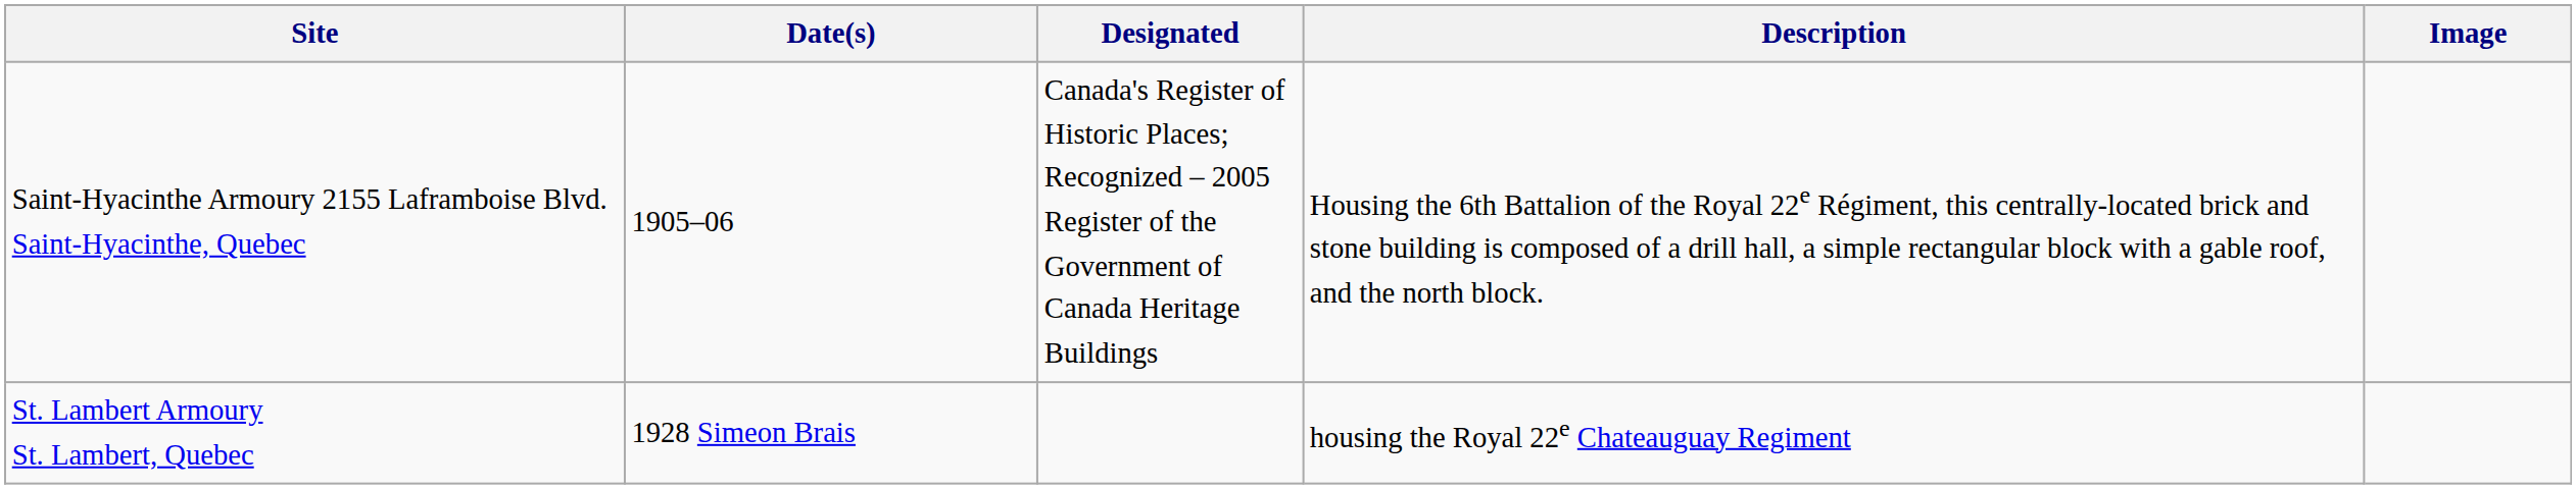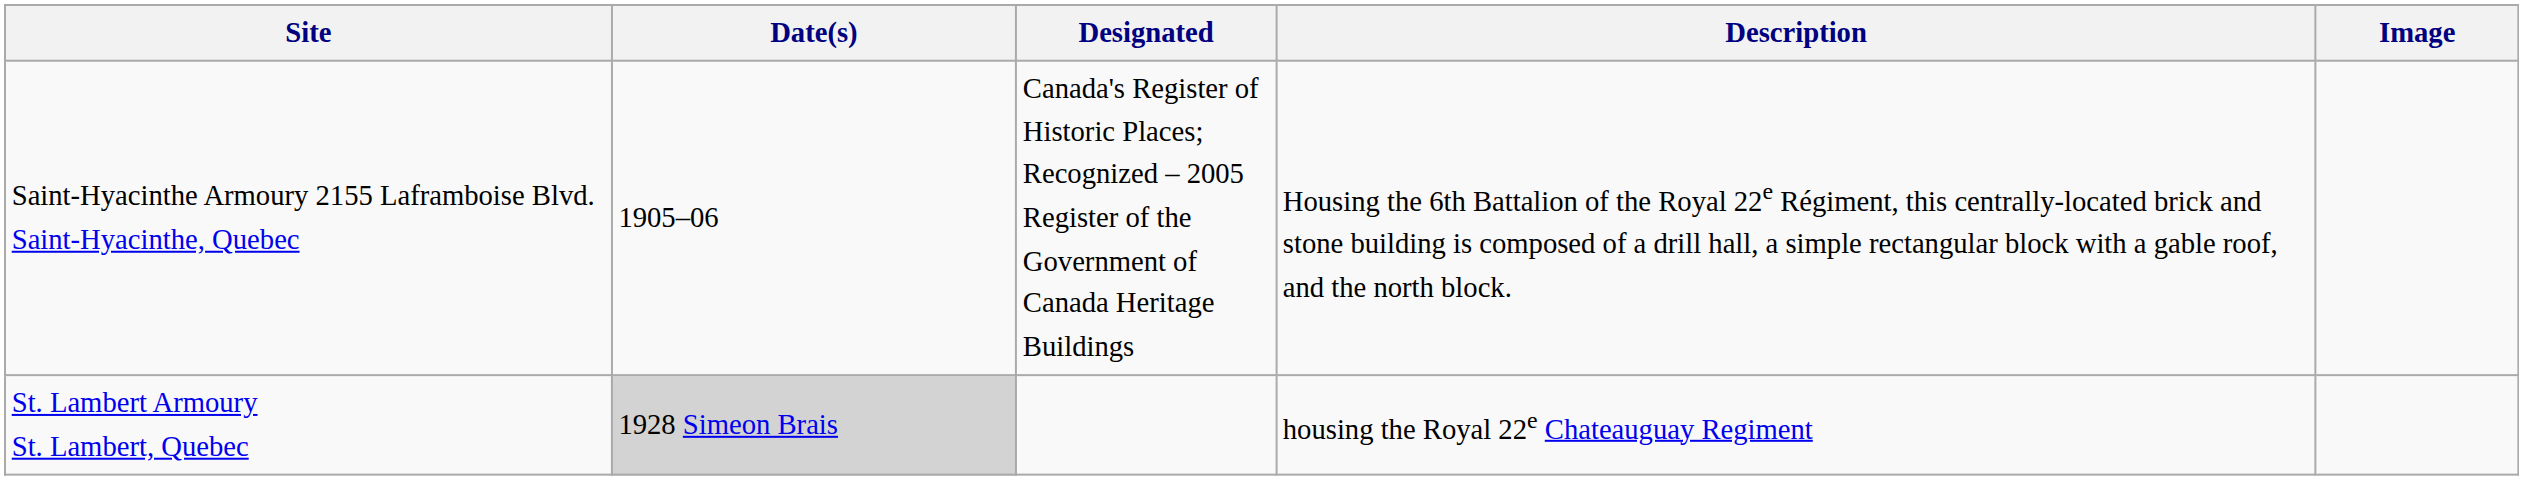St. Lambert Armoury St. Lambert, Quebec | Date(s): no background -> lightgrey background
